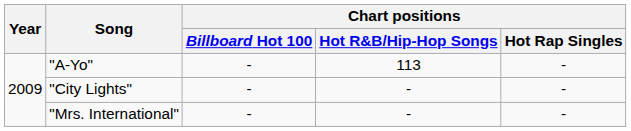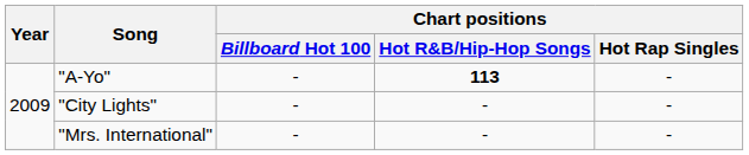"A-Yo" | Chart positions / Hot R&B/Hip-Hop Songs: normal -> bold
